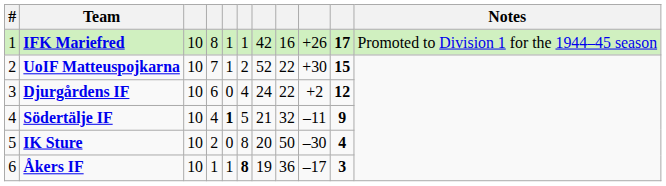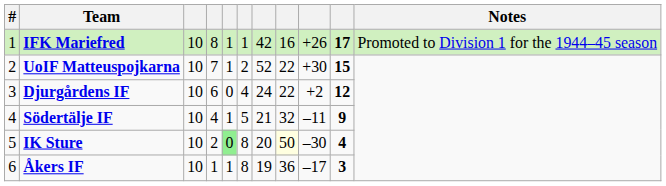Södertälje IF | column 5: bold -> normal
IK Sture | column 5: no background -> lightgreen background
IK Sture | column 8: no background -> lightyellow background
Åkers IF | column 6: bold -> normal
